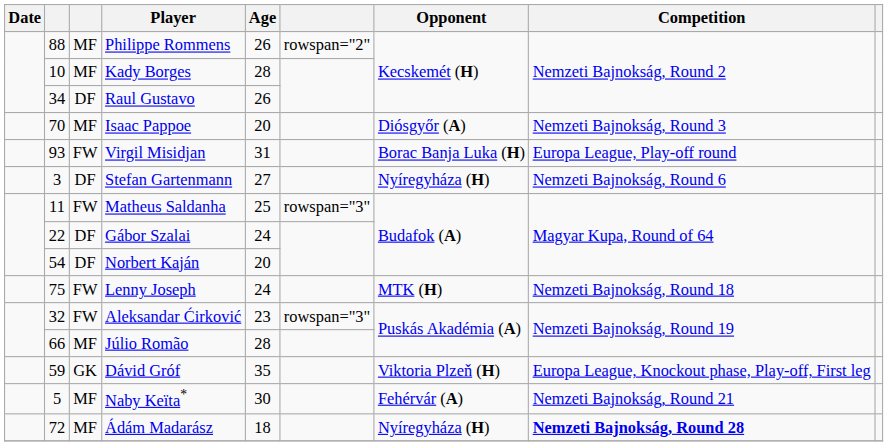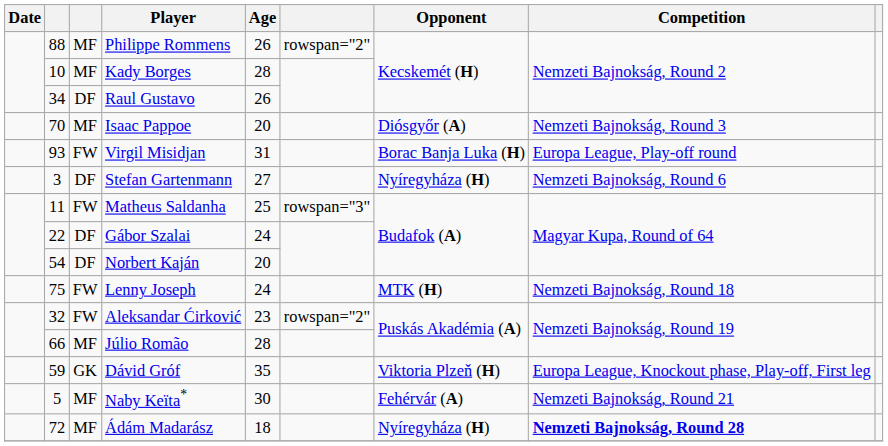Aleksandar Ćirković | column 6: rowspan="3" -> rowspan="2"
